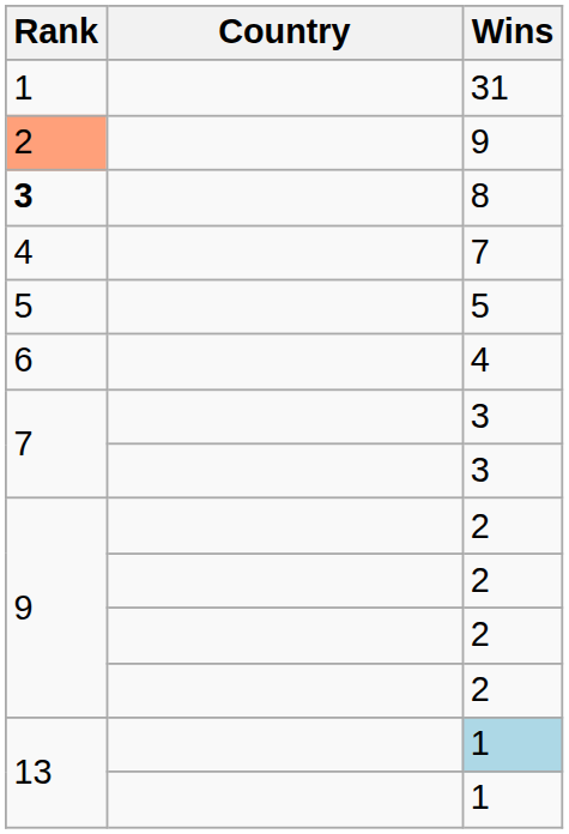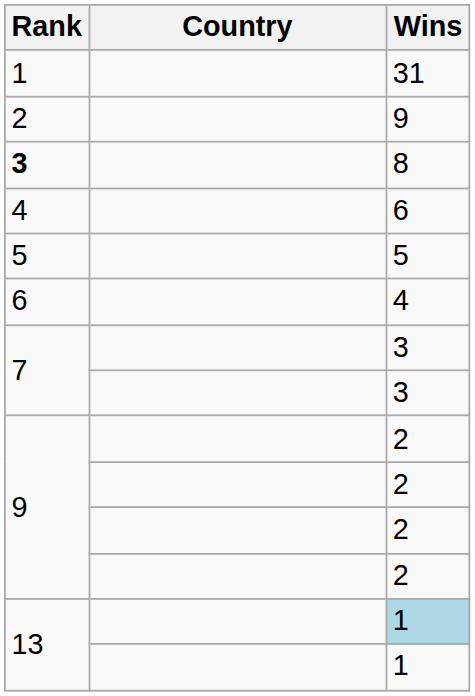row 3 | Rank: lightsalmon background -> no background
row 5 | Wins: 7 -> 6
